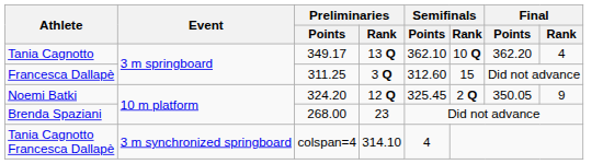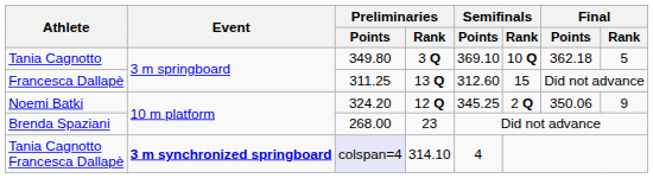Tania Cagnotto | Preliminaries / Points: 349.17 -> 349.80
Tania Cagnotto | Preliminaries / Rank: 13 Q -> 3 Q
Tania Cagnotto | Semifinals / Points: 362.10 -> 369.10
Tania Cagnotto | Final / Points: 362.20 -> 362.18
Tania Cagnotto | Final / Rank: 4 -> 5
Francesca Dallapè | Preliminaries / Rank: 3 Q -> 13 Q
Noemi Batki | Semifinals / Points: 325.45 -> 345.25
Noemi Batki | Final / Points: 350.05 -> 350.06
Tania Cagnotto Francesca Dallapè | Event: normal -> bold
Tania Cagnotto Francesca Dallapè | Preliminaries / Points: no background -> lavender background
